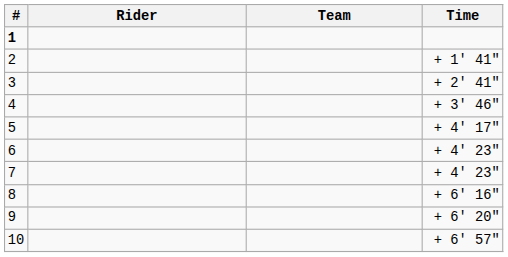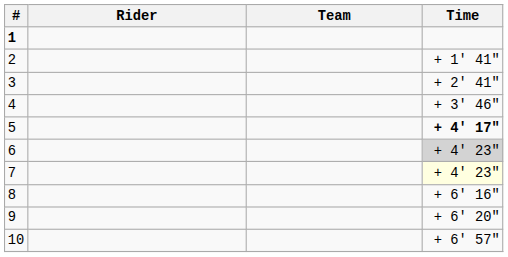5 | Time: normal -> bold
6 | Time: no background -> lightgrey background
7 | Time: no background -> lightyellow background
